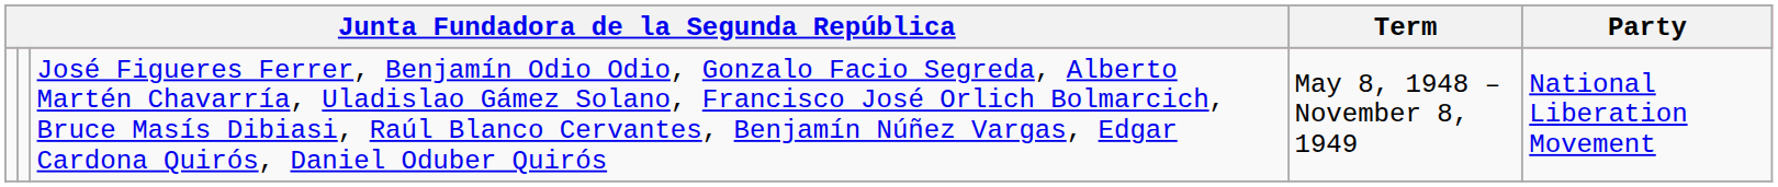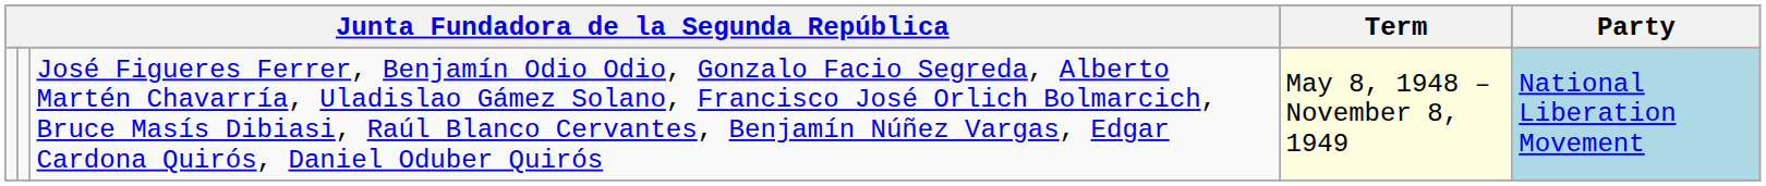row 2 | Term: no background -> lightyellow background
row 2 | Party: no background -> lightblue background
